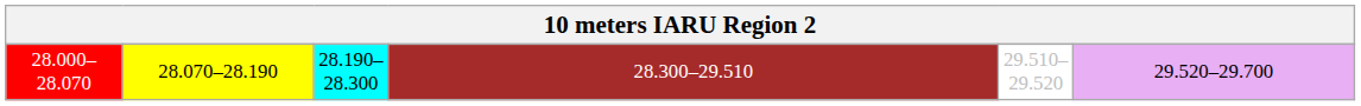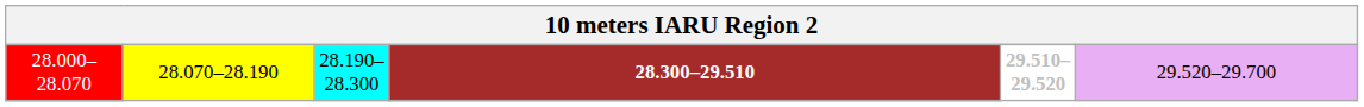28.000–28.070 | column 4: normal -> bold
28.000–28.070 | column 5: normal -> bold
